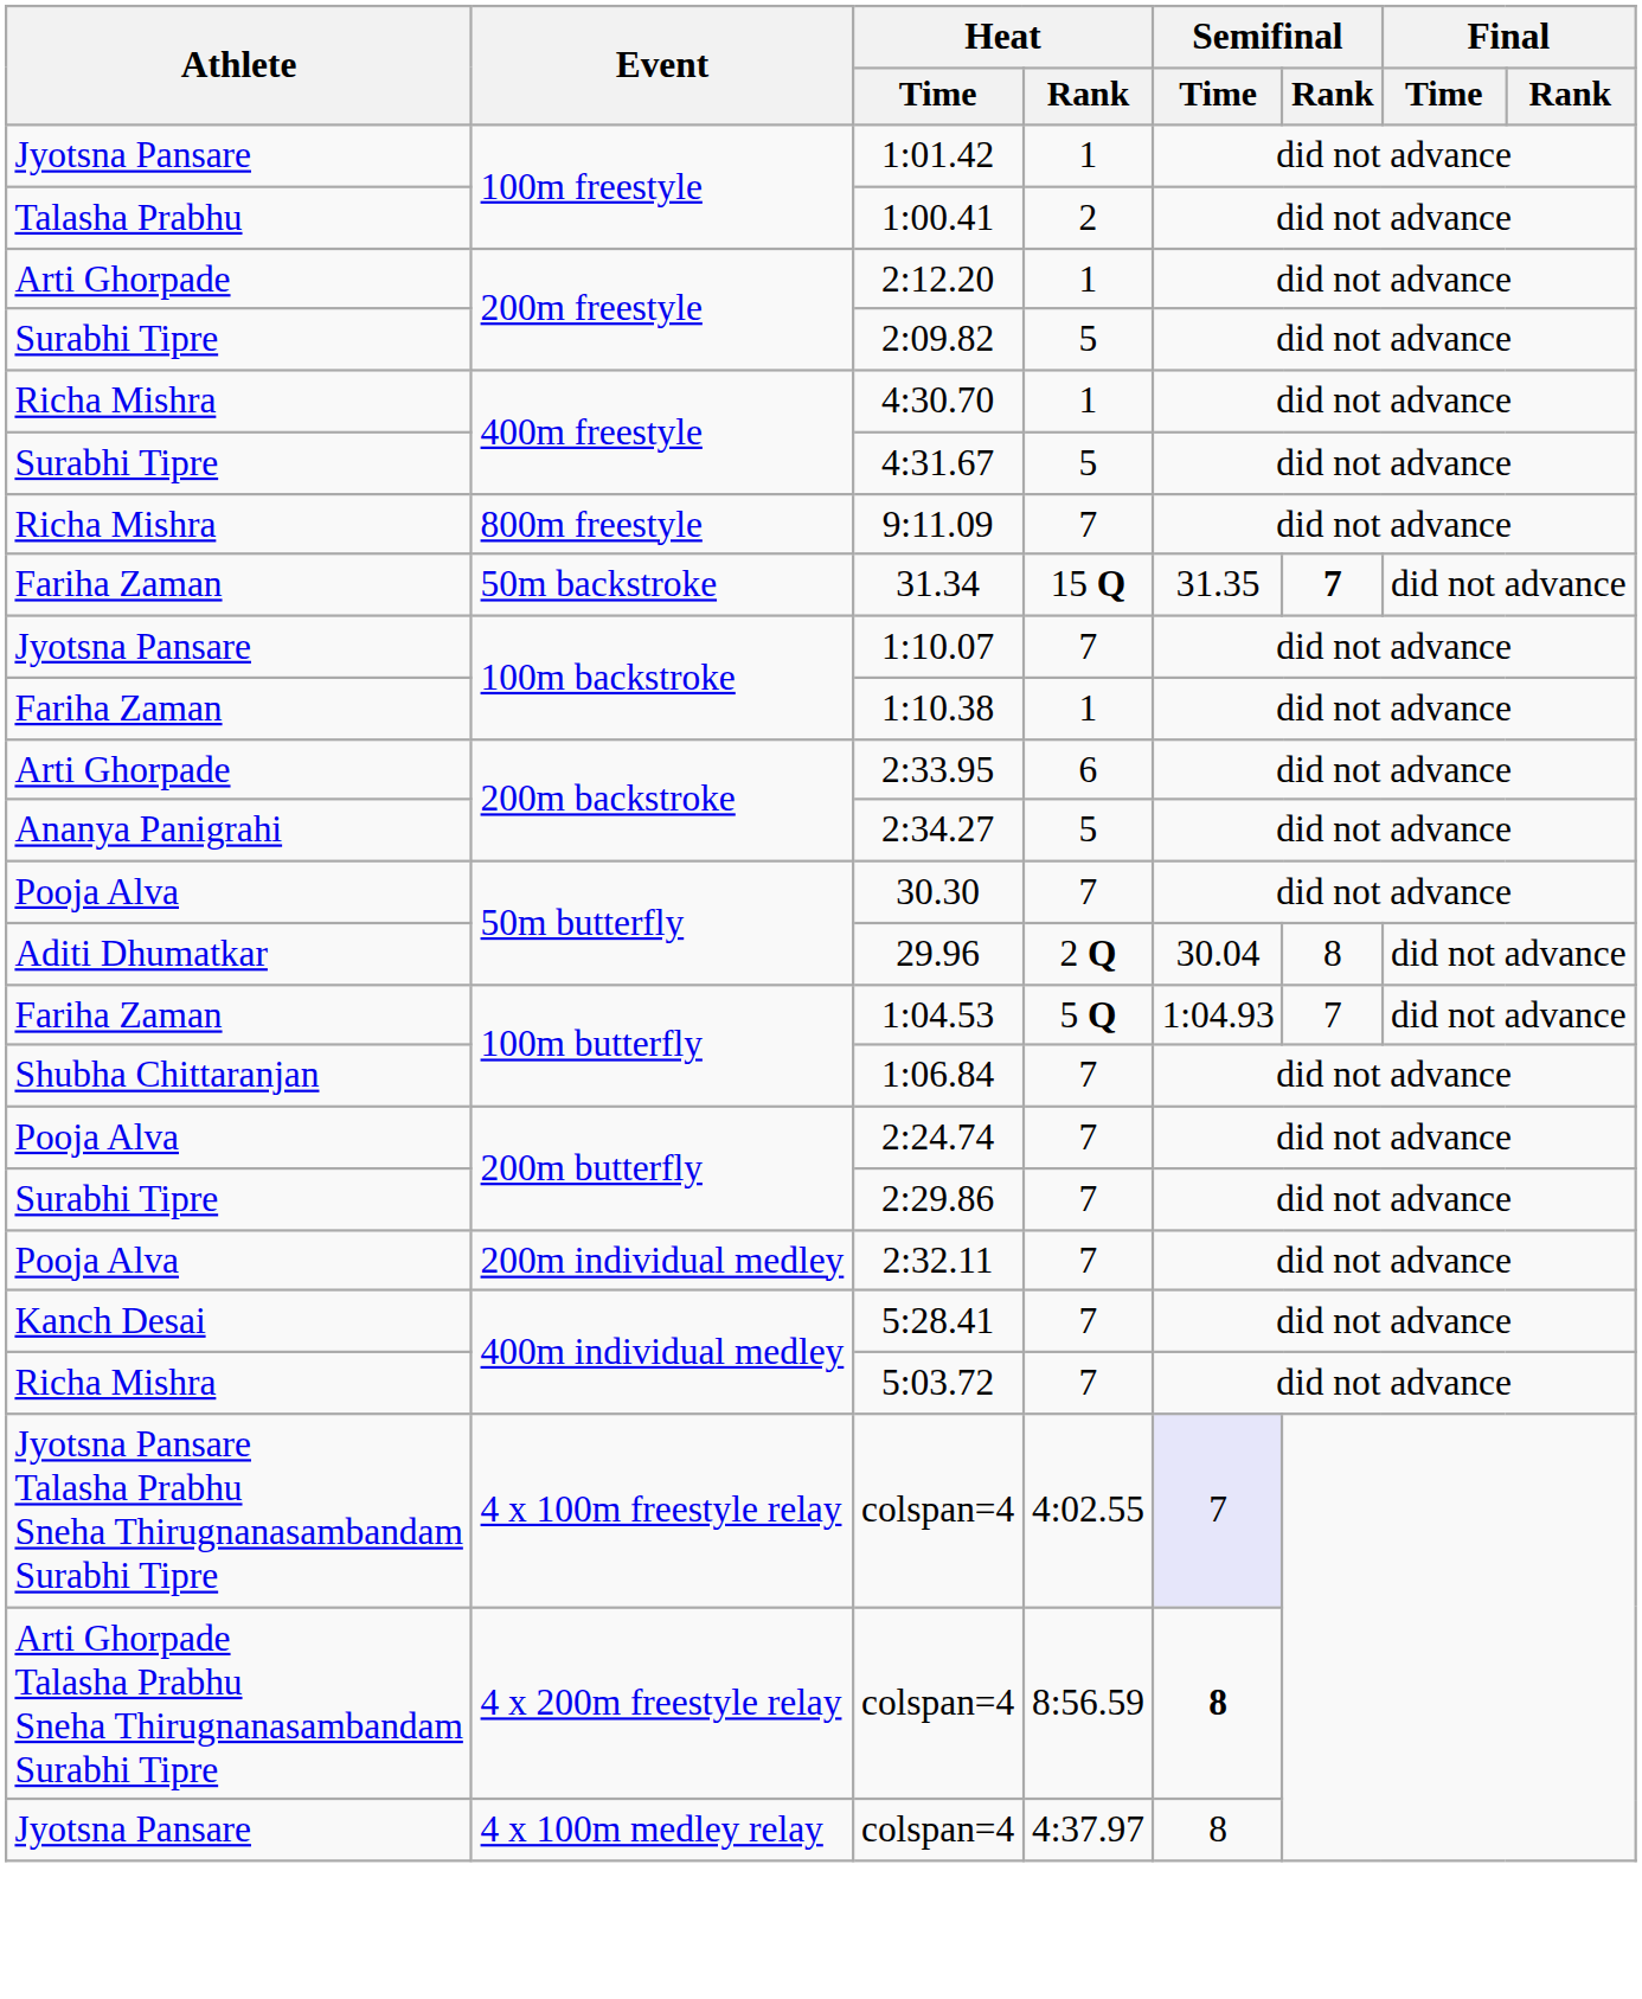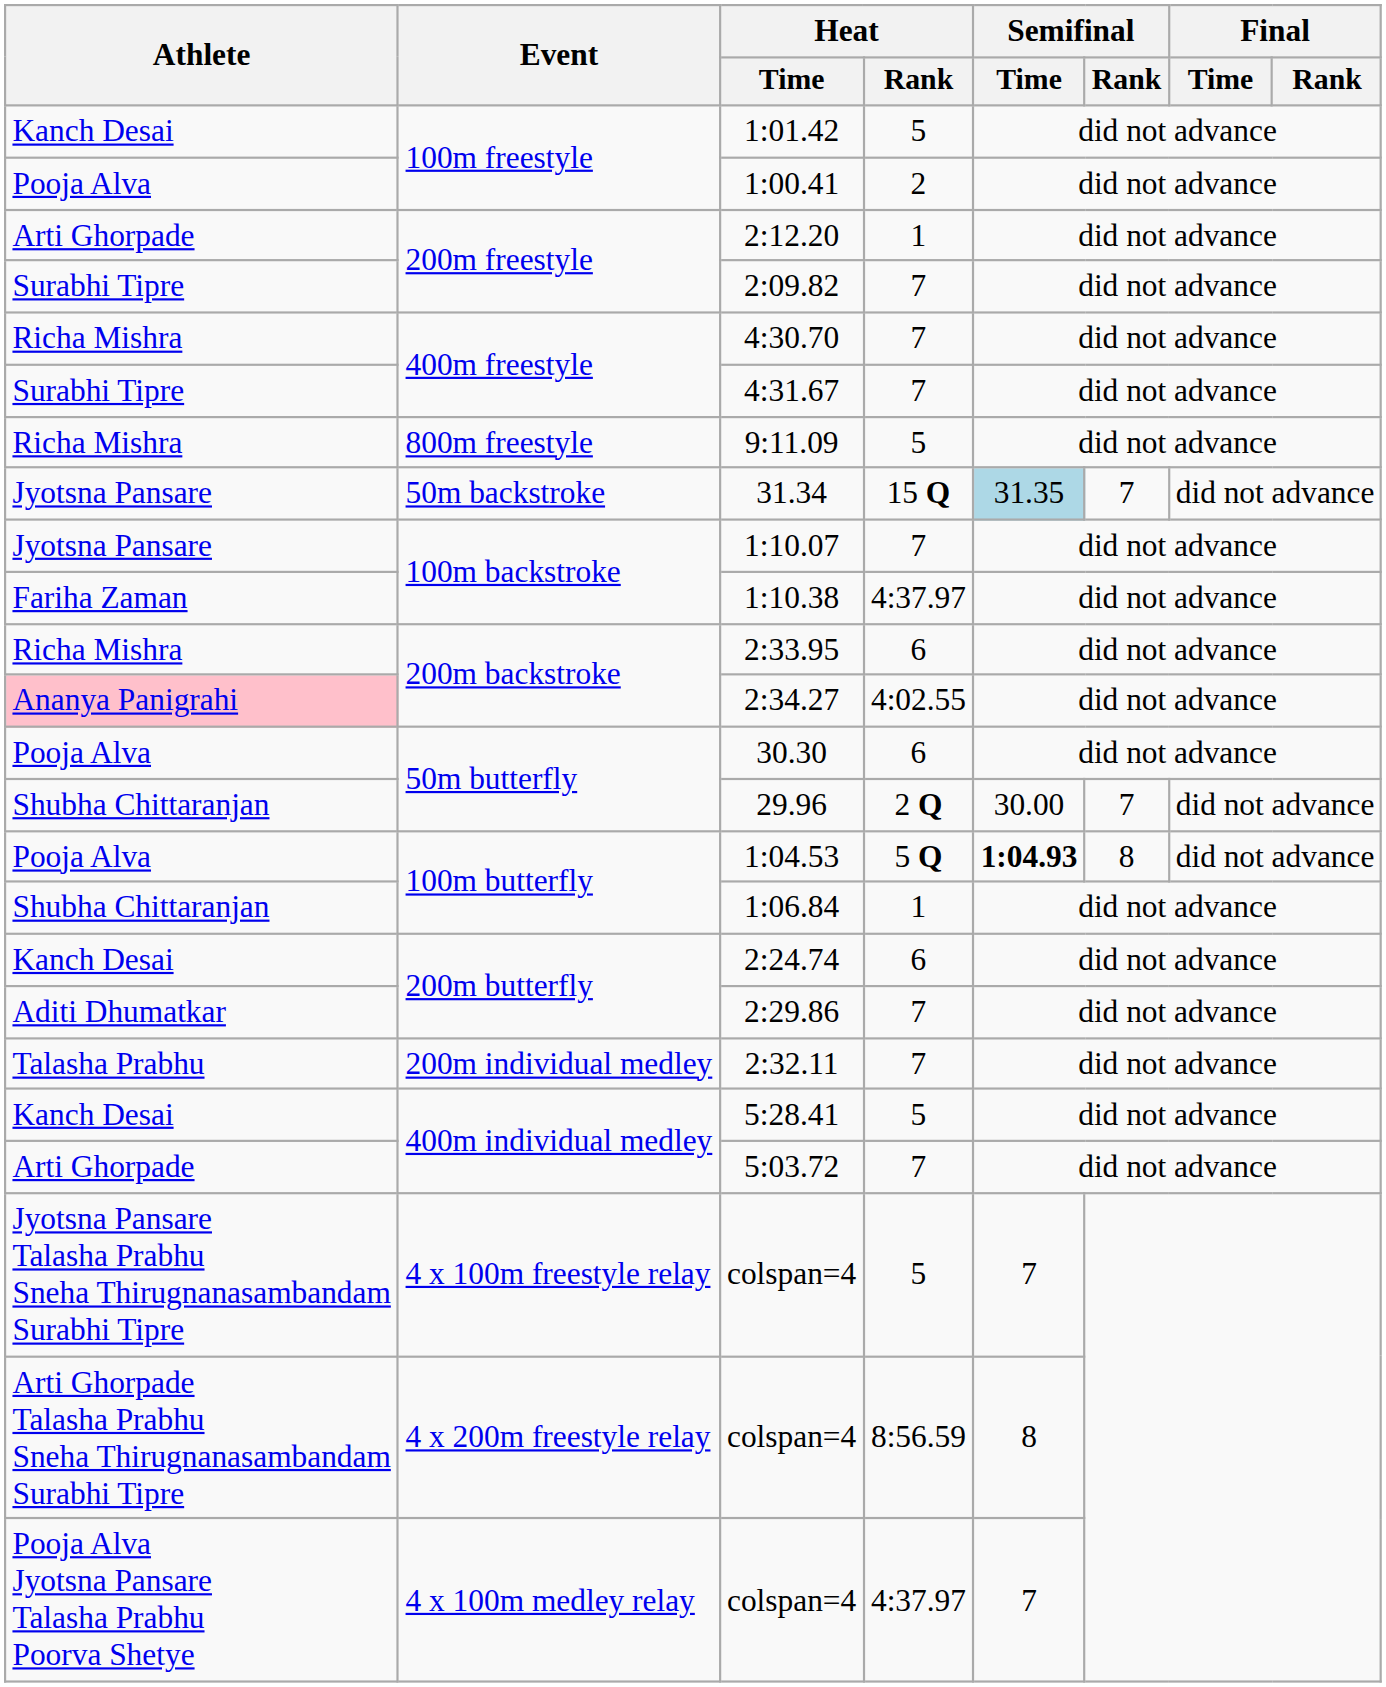1:01.42 | Athlete: Jyotsna Pansare -> Kanch Desai
1:01.42 | Heat / Rank: 1 -> 5
1:00.41 | Athlete: Talasha Prabhu -> Pooja Alva
2:09.82 | Heat / Rank: 5 -> 7
4:30.70 | Heat / Rank: 1 -> 7
4:31.67 | Heat / Rank: 5 -> 7
9:11.09 | Heat / Rank: 7 -> 5
31.34 | Athlete: Fariha Zaman -> Jyotsna Pansare
31.34 | Semifinal / Time: no background -> lightblue background
31.34 | Semifinal / Rank: bold -> normal
1:10.38 | Heat / Rank: 1 -> 4:37.97
2:33.95 | Athlete: Arti Ghorpade -> Richa Mishra
2:34.27 | Athlete: no background -> pink background
2:34.27 | Heat / Rank: 5 -> 4:02.55
30.30 | Heat / Rank: 7 -> 6
29.96 | Athlete: Aditi Dhumatkar -> Shubha Chittaranjan
29.96 | Semifinal / Time: 30.04 -> 30.00
29.96 | Semifinal / Rank: 8 -> 7
1:04.53 | Athlete: Fariha Zaman -> Pooja Alva
1:04.53 | Semifinal / Time: normal -> bold
1:04.53 | Semifinal / Rank: 7 -> 8
1:06.84 | Heat / Rank: 7 -> 1
2:24.74 | Athlete: Pooja Alva -> Kanch Desai
2:24.74 | Heat / Rank: 7 -> 6
2:29.86 | Athlete: Surabhi Tipre -> Aditi Dhumatkar
2:32.11 | Athlete: Pooja Alva -> Talasha Prabhu
5:28.41 | Heat / Rank: 7 -> 5
5:03.72 | Athlete: Richa Mishra -> Arti Ghorpade
4 x 100m freestyle relay / colspan=4 | Heat / Rank: 4:02.55 -> 5
4 x 100m freestyle relay / colspan=4 | Semifinal / Time: lavender background -> no background
4 x 200m freestyle relay / colspan=4 | Semifinal / Time: bold -> normal
4 x 100m medley relay / colspan=4 | Athlete: Jyotsna Pansare -> Pooja Alva Jyotsna Pansare Talasha Prabhu Poorva Shetye
4 x 100m medley relay / colspan=4 | Semifinal / Time: 8 -> 7
